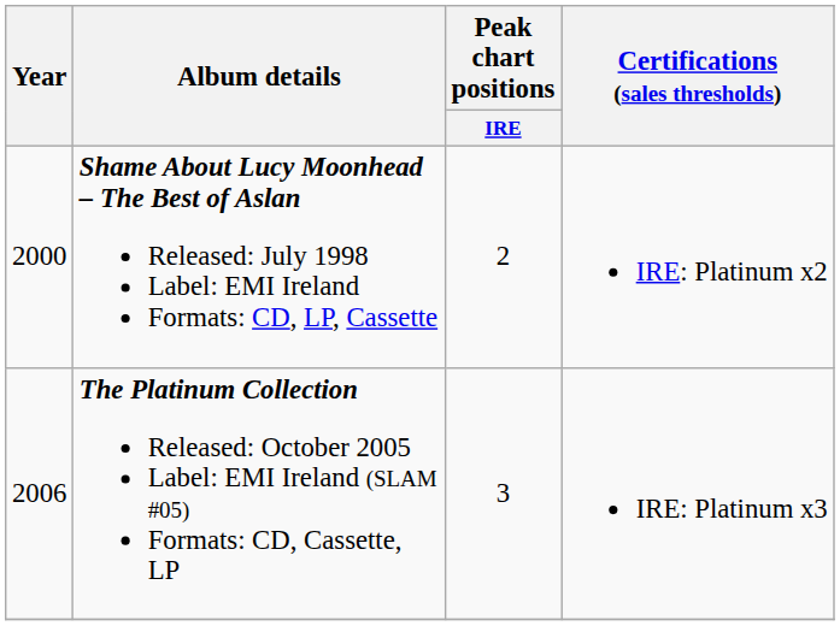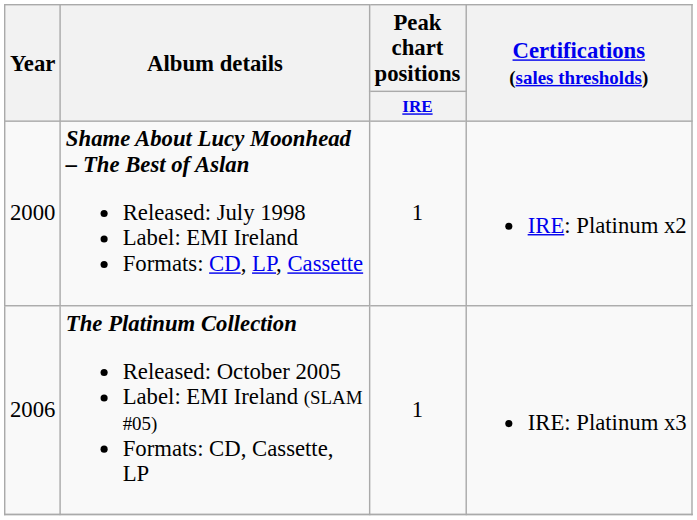row 3 | Peak chart positions / IRE: 2 -> 1
row 4 | Peak chart positions / IRE: 3 -> 1
